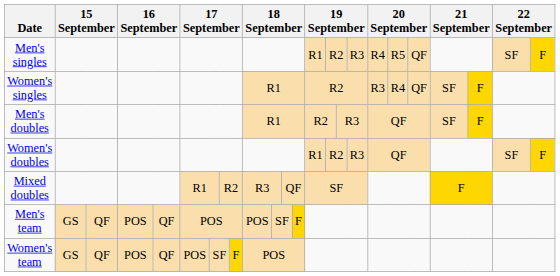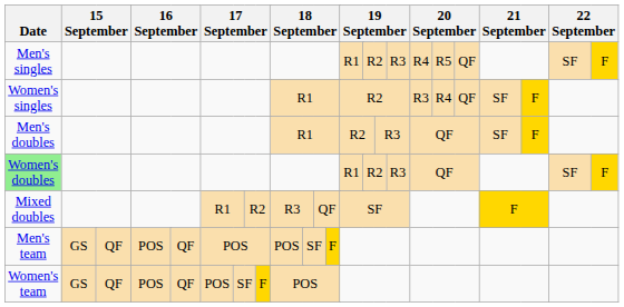Women's doubles | Date: no background -> lightgreen background
